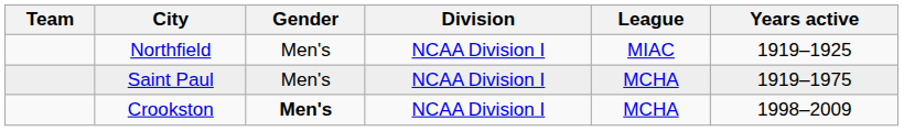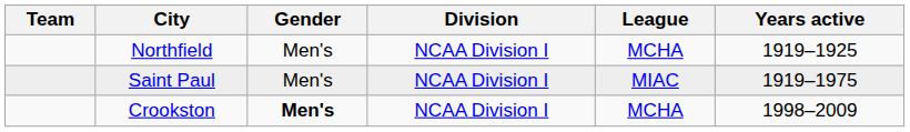Northfield | League: MIAC -> MCHA
Saint Paul | League: MCHA -> MIAC
